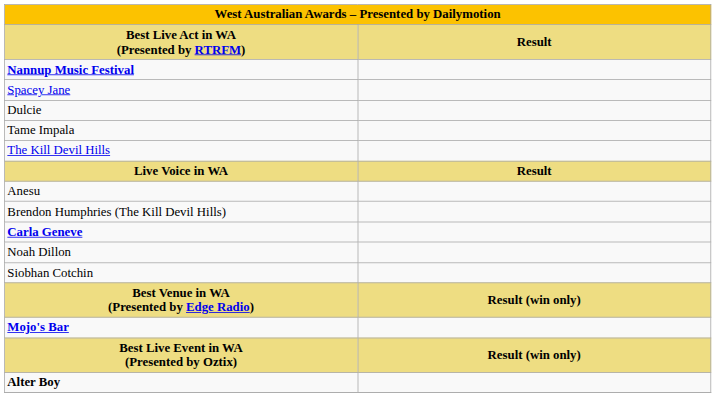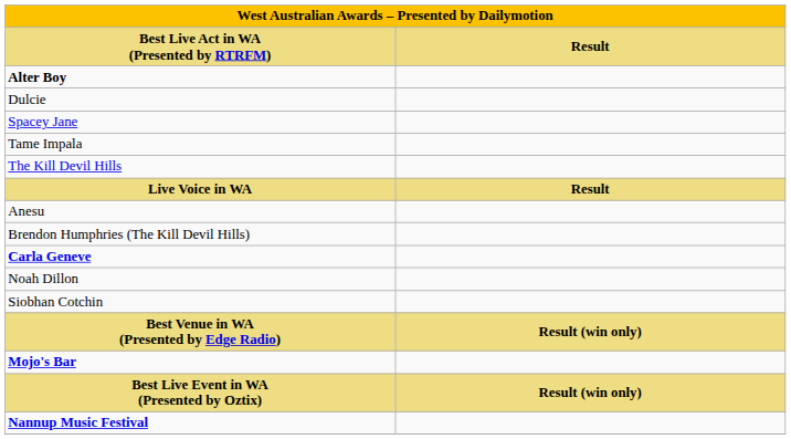rows swapped: Alter Boy <-> Nannup Music Festival
rows swapped: Dulcie <-> Spacey Jane
